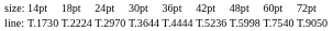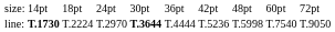line: | column 2: normal -> bold
line: | column 5: normal -> bold
